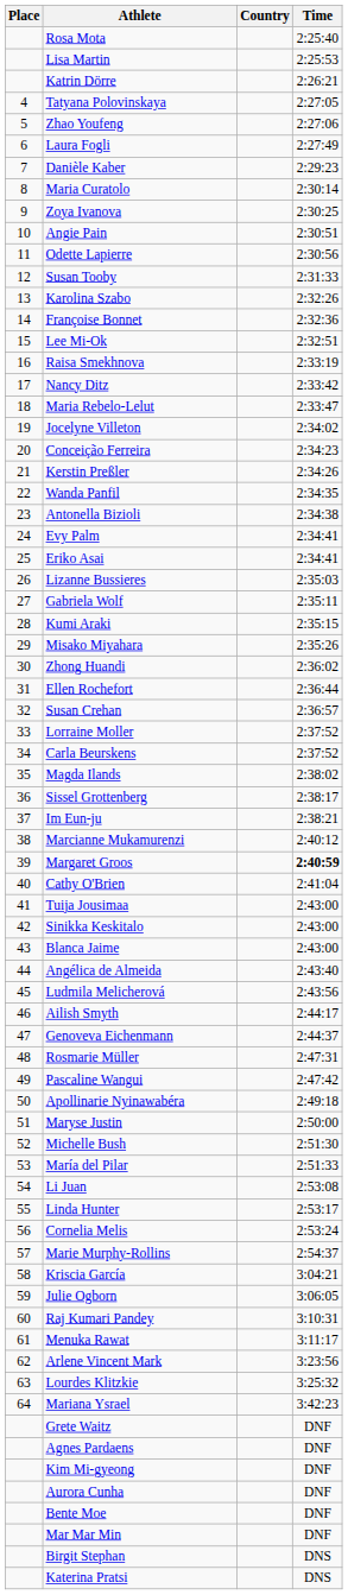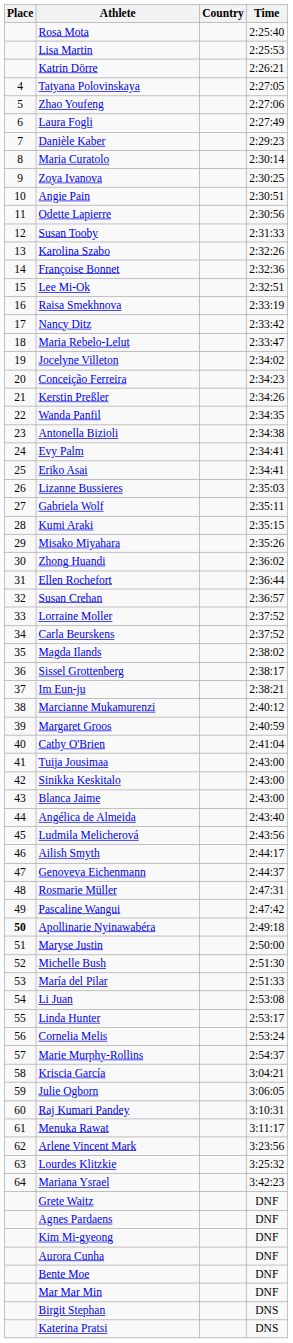Margaret Groos | Time: bold -> normal
Apollinarie Nyinawabéra | Place: normal -> bold
